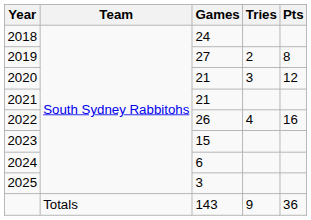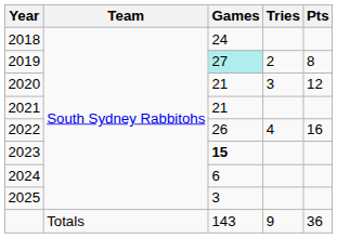2019 | Games: no background -> paleturquoise background
2023 | Games: normal -> bold
